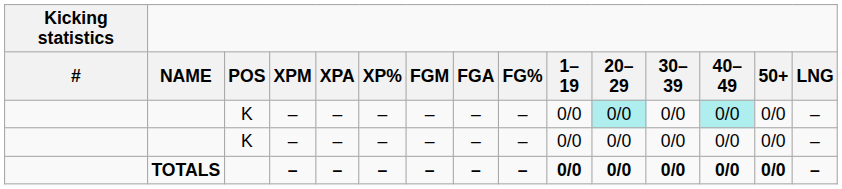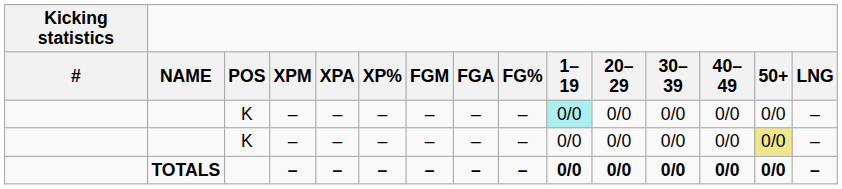row 3 | 1–19: no background -> paleturquoise background
row 3 | 20–29: paleturquoise background -> no background
row 3 | 40–49: paleturquoise background -> no background
row 4 | 50+: no background -> khaki background
